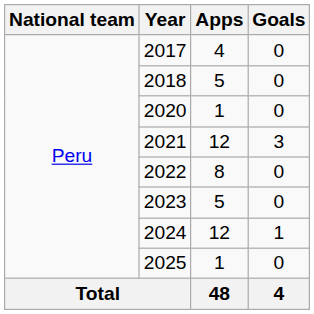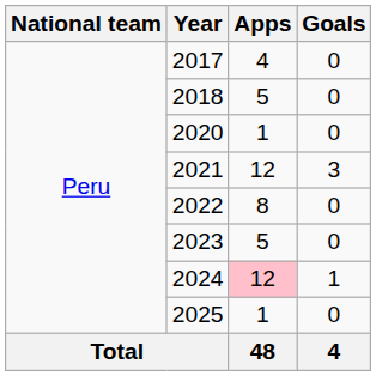2024 | Apps: no background -> pink background
